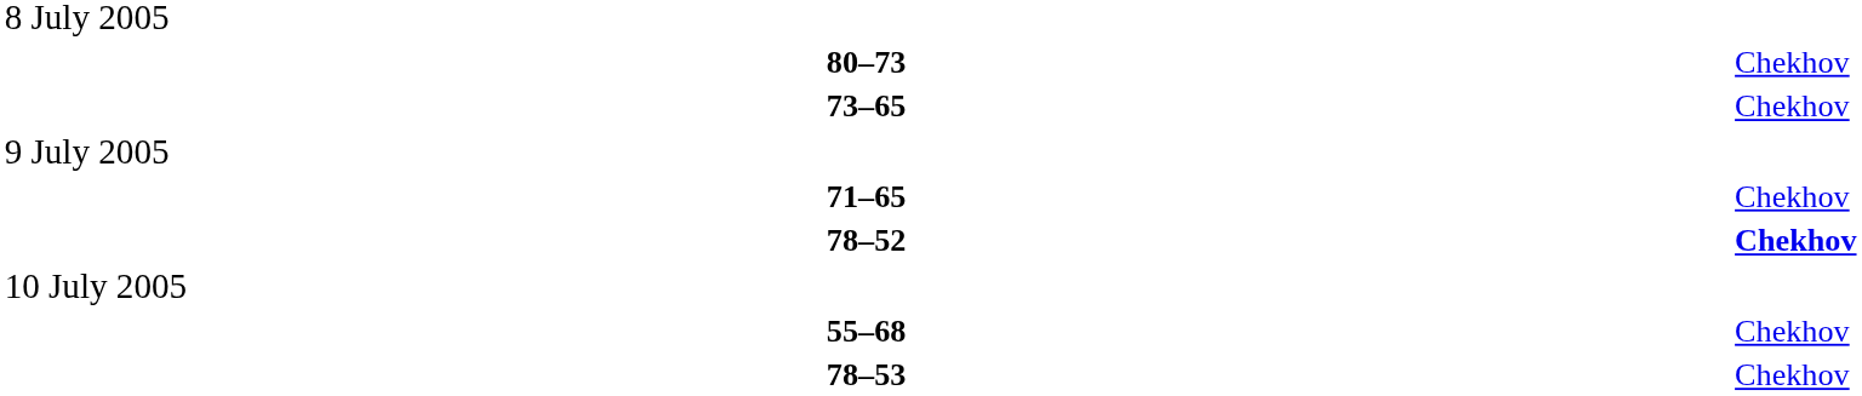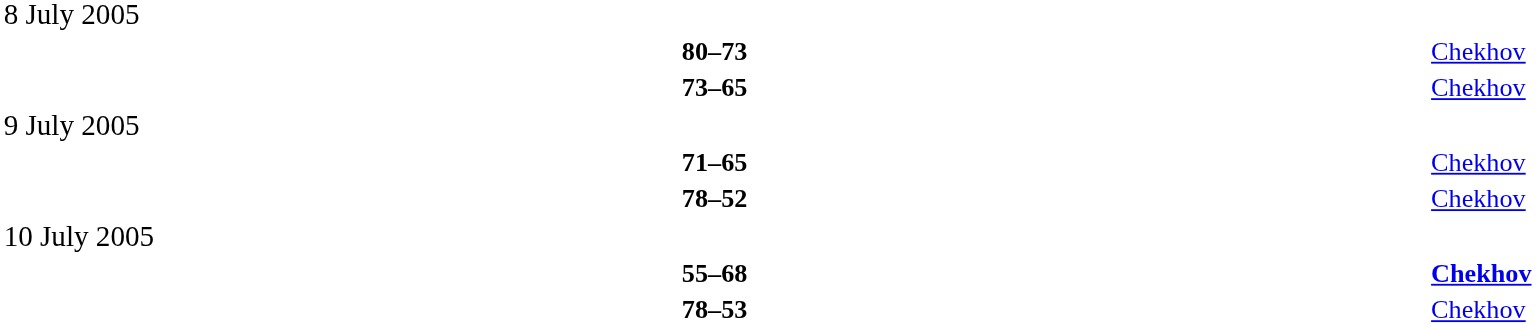78–52 | column 3: bold -> normal
55–68 | column 3: normal -> bold
